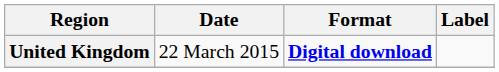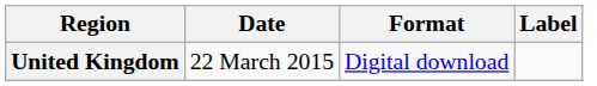United Kingdom | Format: bold -> normal
